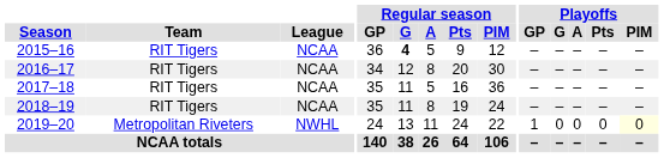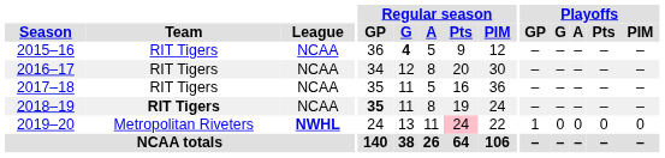2018–19 | Team: normal -> bold
2018–19 | Regular season / GP: normal -> bold
2019–20 | League: normal -> bold
2019–20 | Regular season / Pts: no background -> pink background
2019–20 | Playoffs / PIM: lightyellow background -> no background
